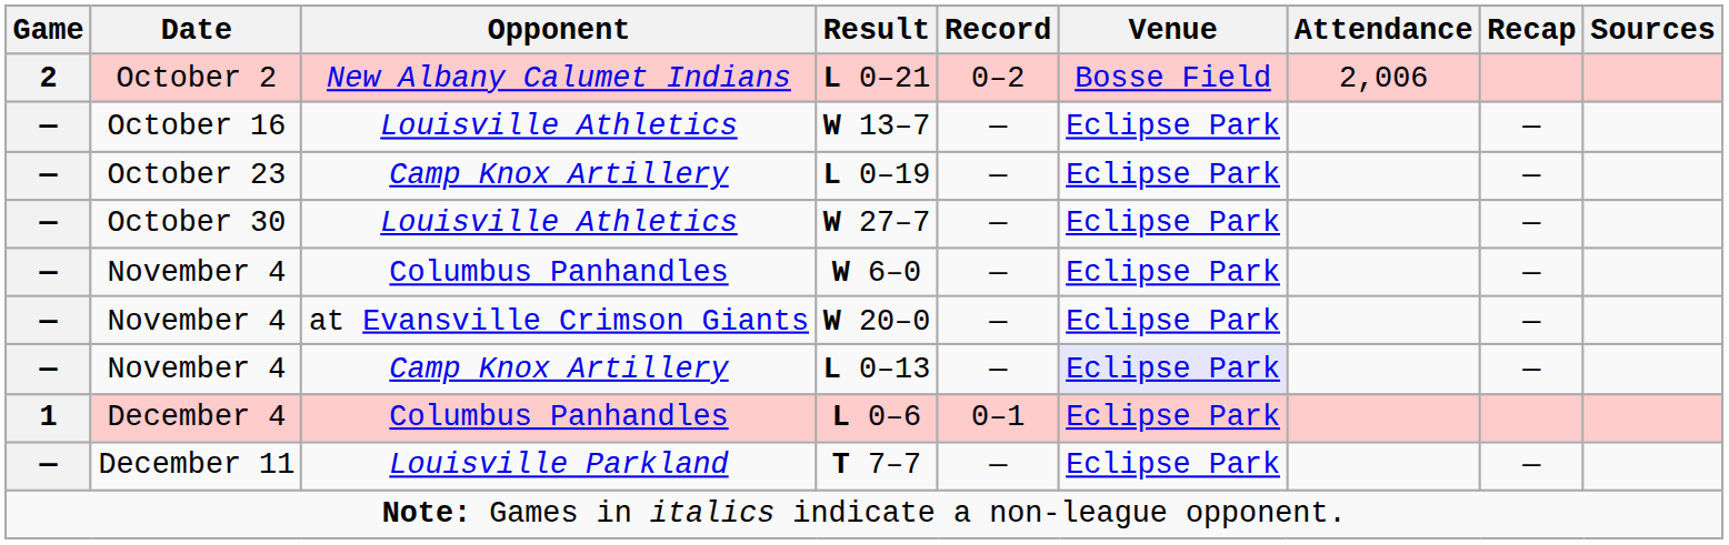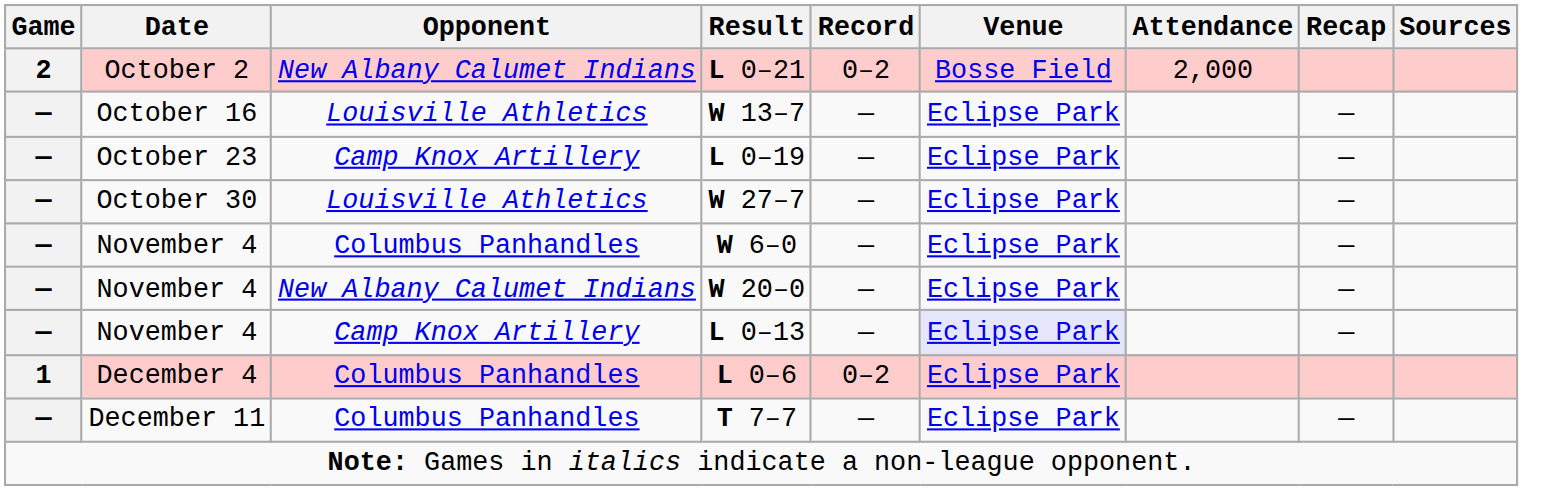L 0–21 | Attendance: 2,006 -> 2,000
W 20–0 | Opponent: at Evansville Crimson Giants -> New Albany Calumet Indians
L 0–6 | Record: 0–1 -> 0–2
T 7–7 | Opponent: Louisville Parkland -> Columbus Panhandles
